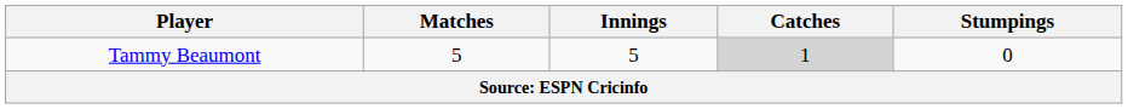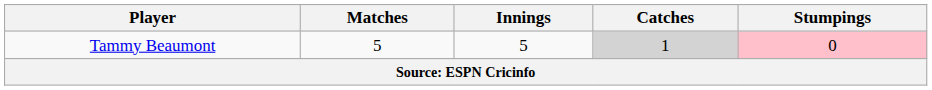Tammy Beaumont | Stumpings: no background -> pink background
